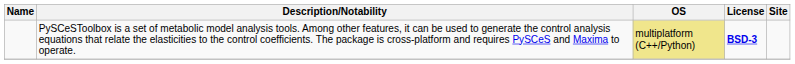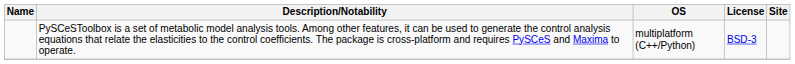row 2 | OS: khaki background -> no background
row 2 | License: bold -> normal
